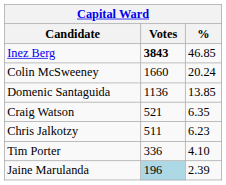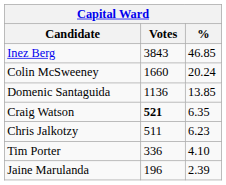Inez Berg | Votes: bold -> normal
Craig Watson | Votes: normal -> bold
Jaine Marulanda | Votes: lightblue background -> no background
